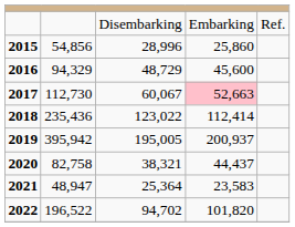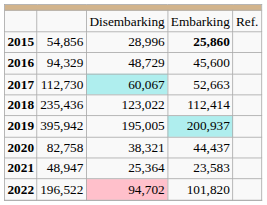2015 | column 4: normal -> bold
2017 | column 3: no background -> paleturquoise background
2017 | column 4: pink background -> no background
2019 | column 4: no background -> paleturquoise background
2022 | column 3: no background -> pink background
